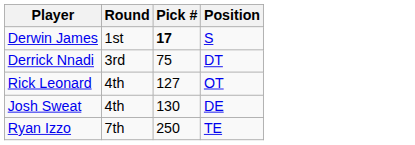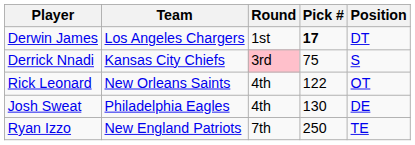+ column: Team | Los Angeles Chargers | Kansas City Chiefs | New Orleans Saints | Philadelphia Eagles | New England Patriots
Derwin James | Position: S -> DT
Derrick Nnadi | Round: no background -> pink background
Derrick Nnadi | Position: DT -> S
Rick Leonard | Pick #: 127 -> 122
